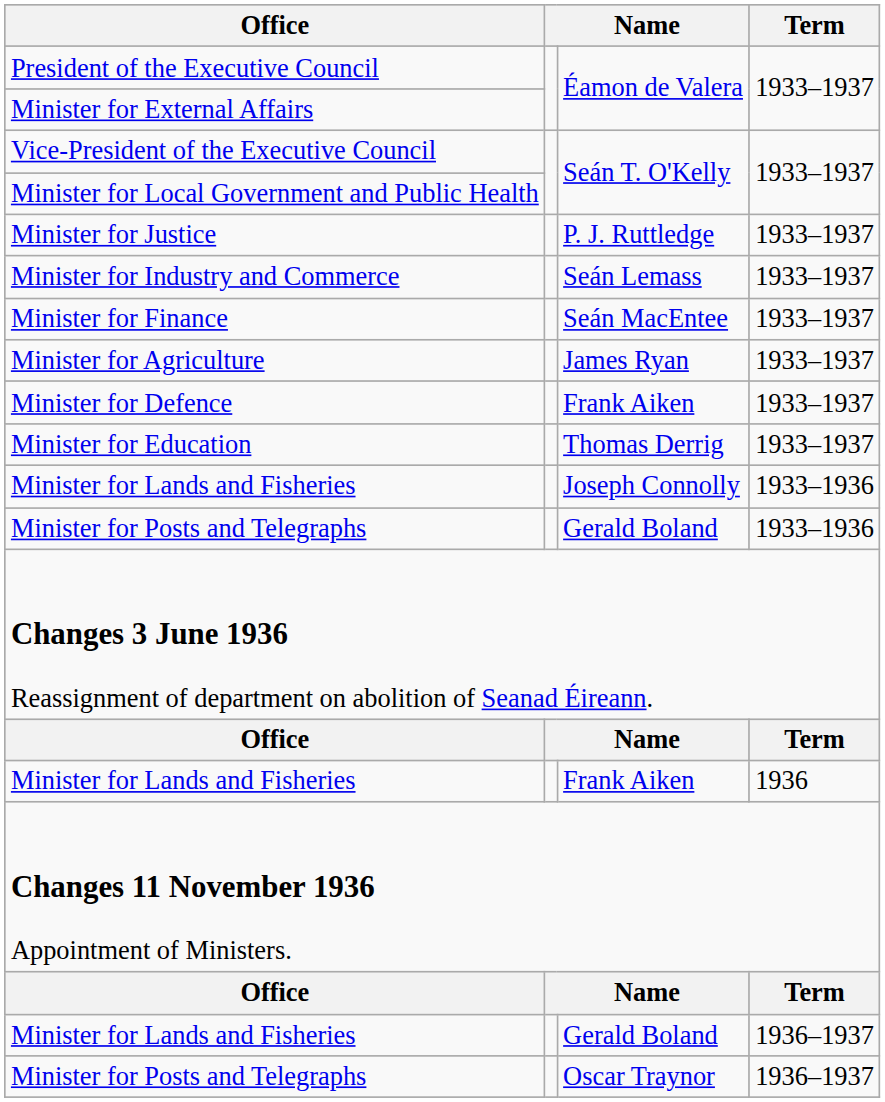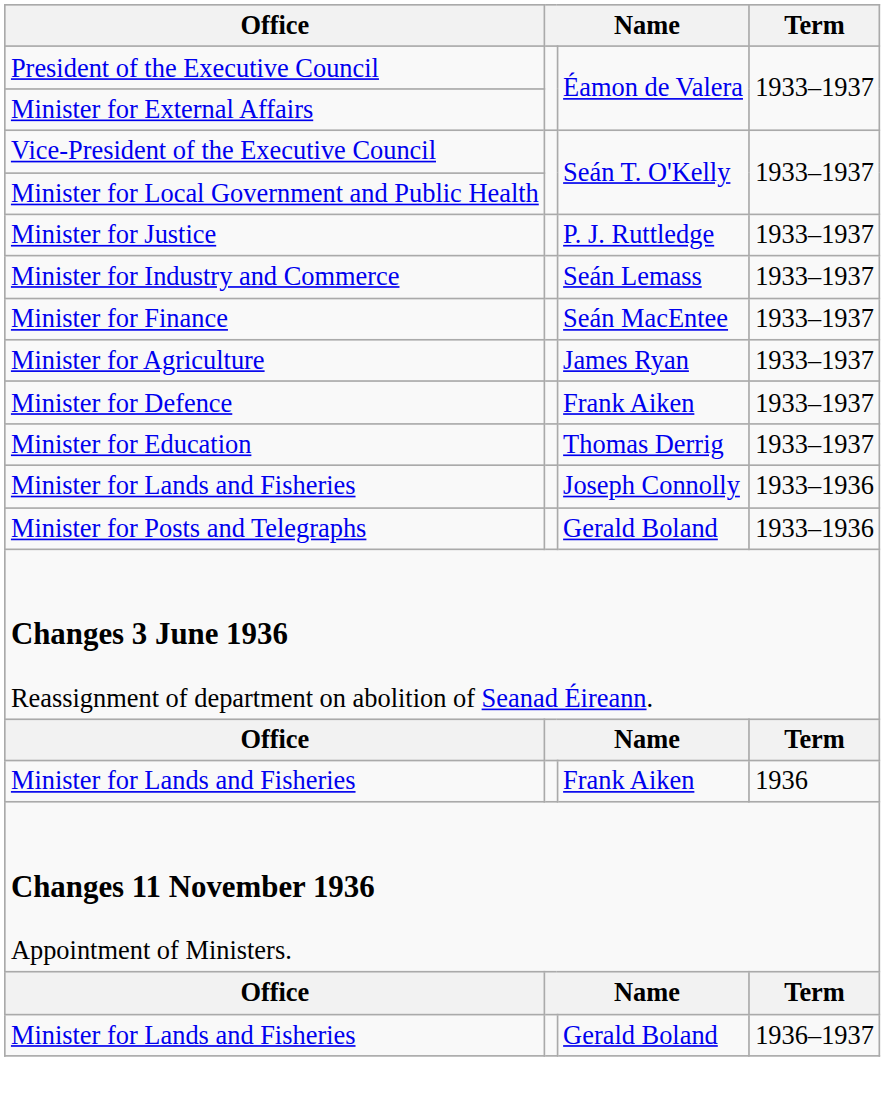- row: Minister for Posts and Telegraphs | Oscar Traynor | 1936–1937
